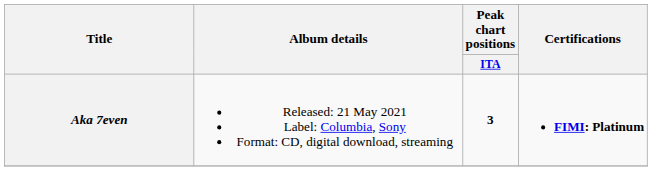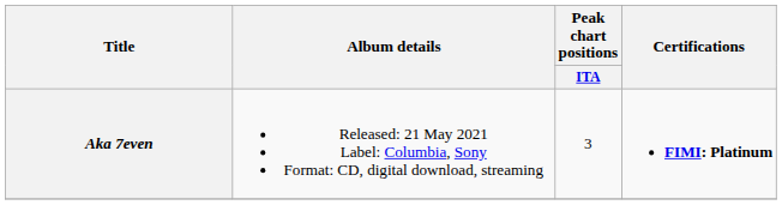Aka 7even | Peak chart positions / ITA: bold -> normal
